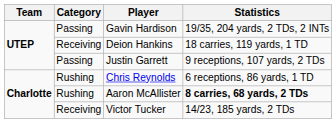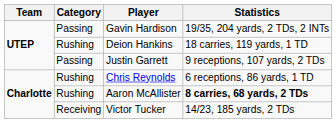Deion Hankins | Category: Receiving -> Rushing
